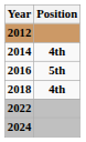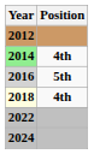2014 | Year: no background -> lightgreen background
2016 | Year: no background -> lightgrey background
2018 | Year: no background -> lightyellow background
